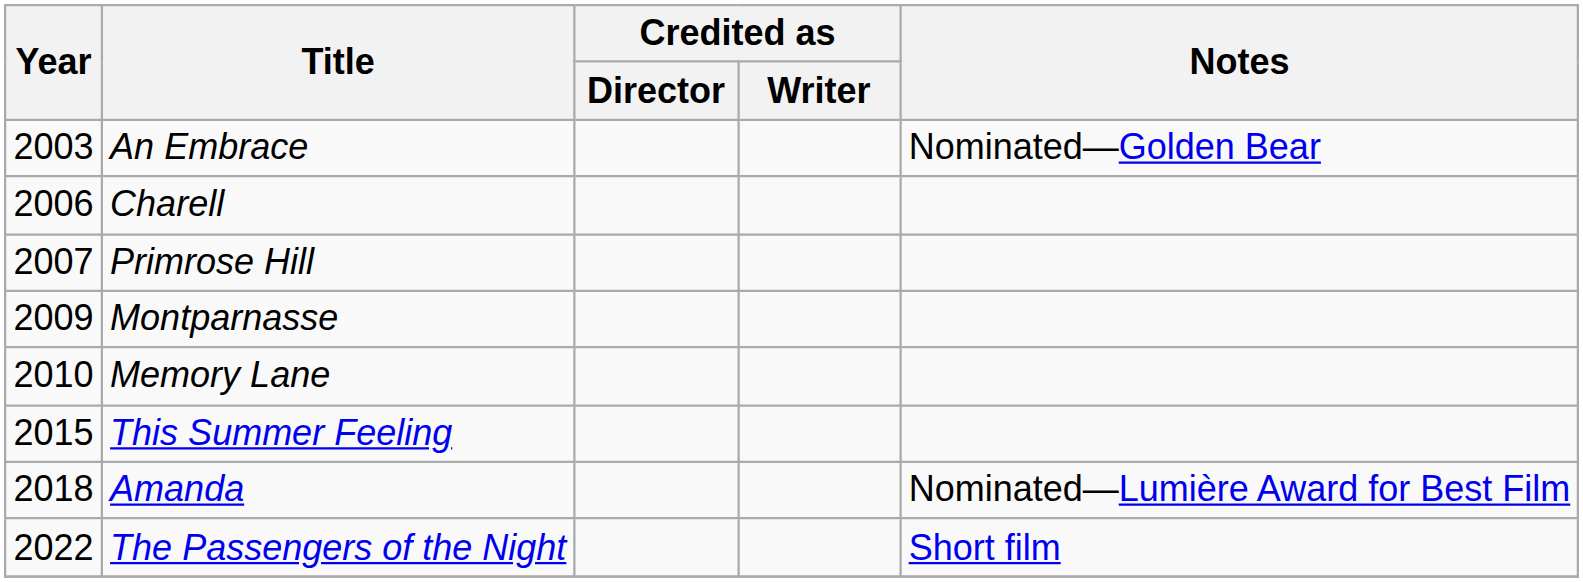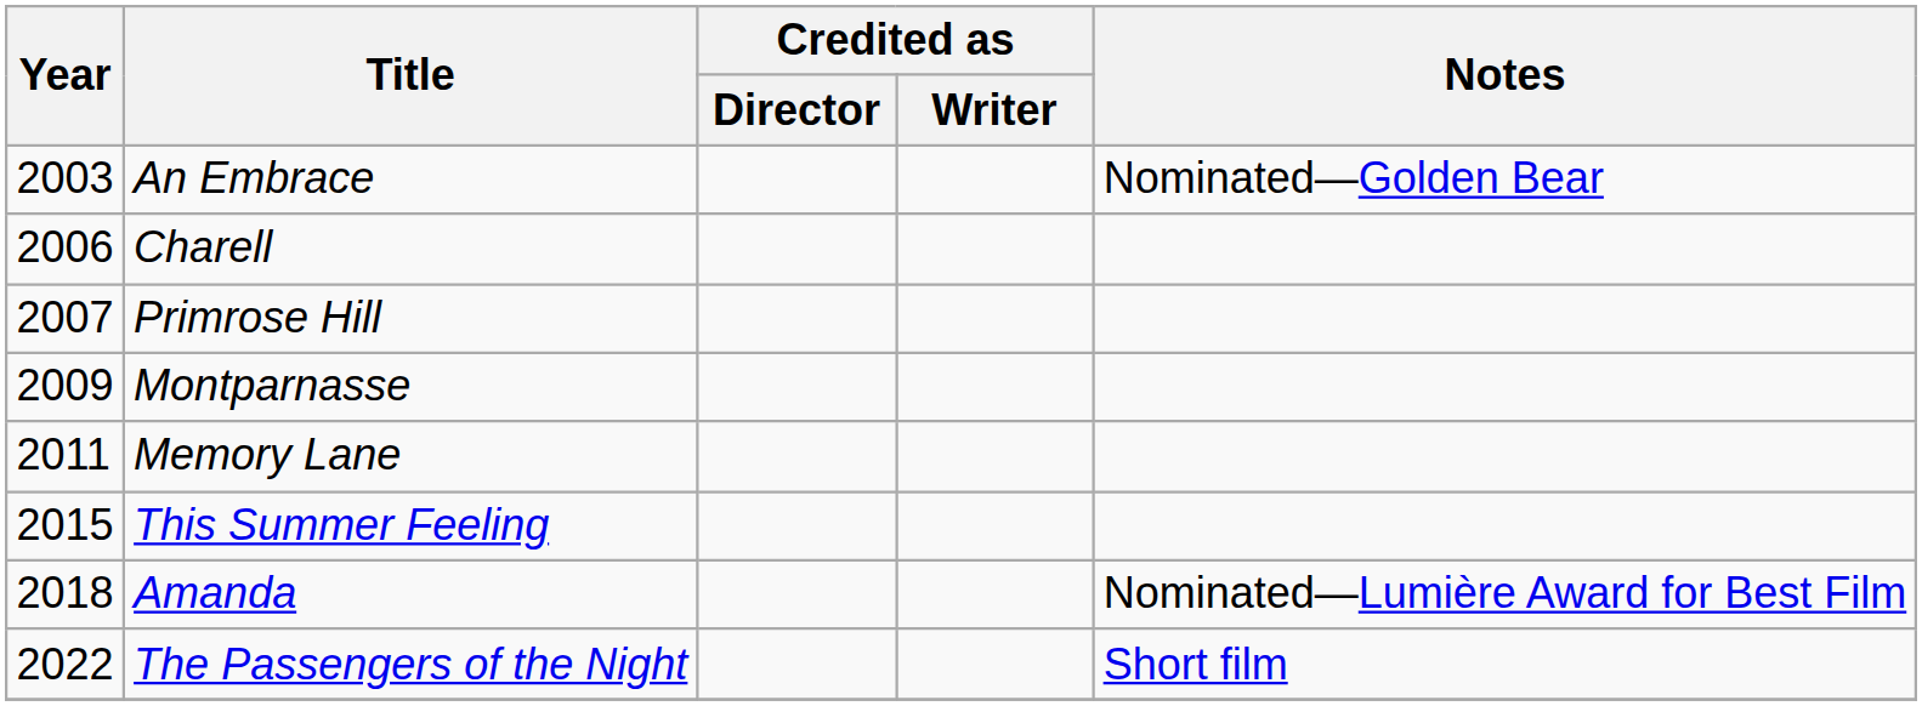Memory Lane | Year: 2010 -> 2011
